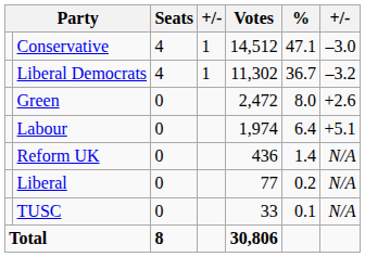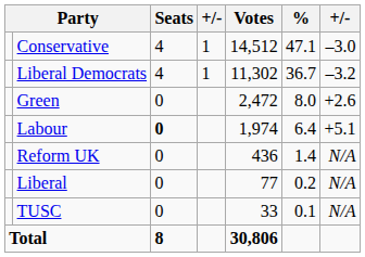Labour | Seats: normal -> bold
